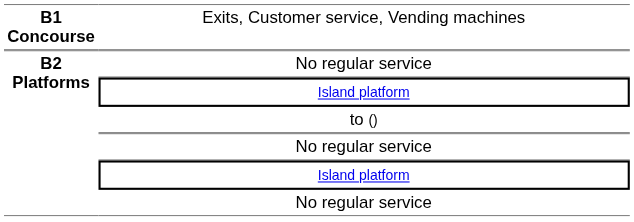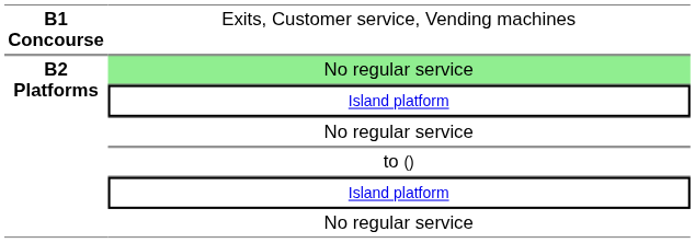row 2 | column 2: no background -> lightgreen background
row 4 | column 2: to () -> No regular service
row 5 | column 2: No regular service -> to ()
